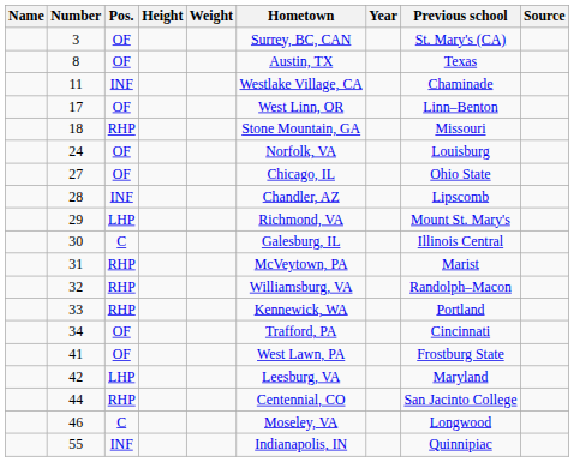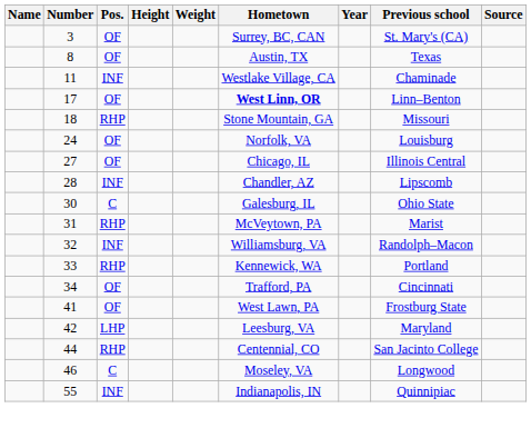17 | Hometown: normal -> bold
27 | Previous school: Ohio State -> Illinois Central
- row: 29 | LHP | Richmond, VA | Mount St. Mary's
30 | Previous school: Illinois Central -> Ohio State
32 | Pos.: RHP -> INF
